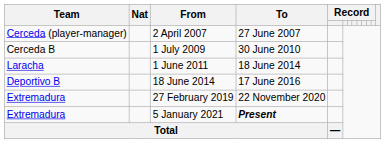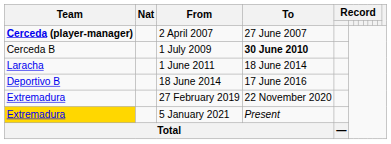2 April 2007 | Team: normal -> bold
1 July 2009 | To: normal -> bold
5 January 2021 | Team: no background -> gold background
5 January 2021 | To: bold -> normal
